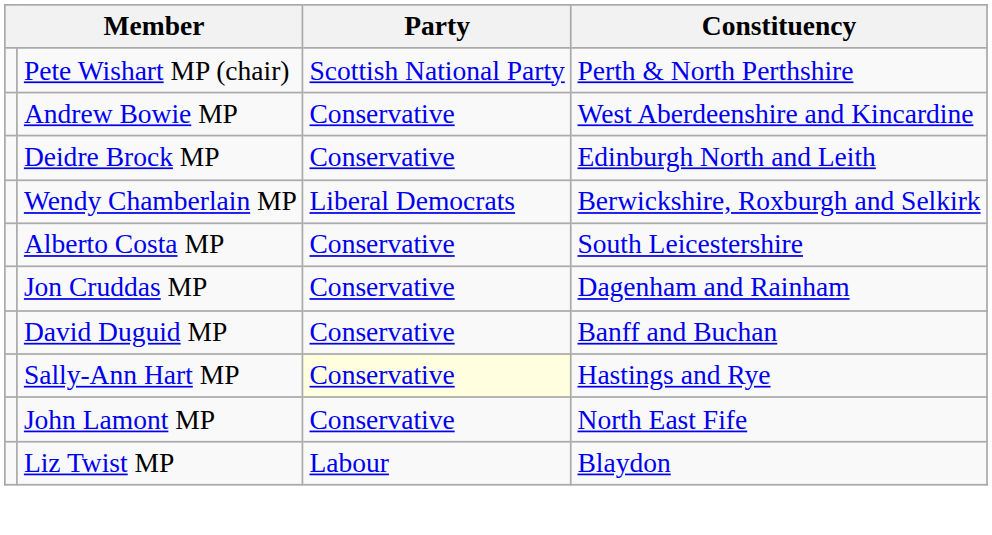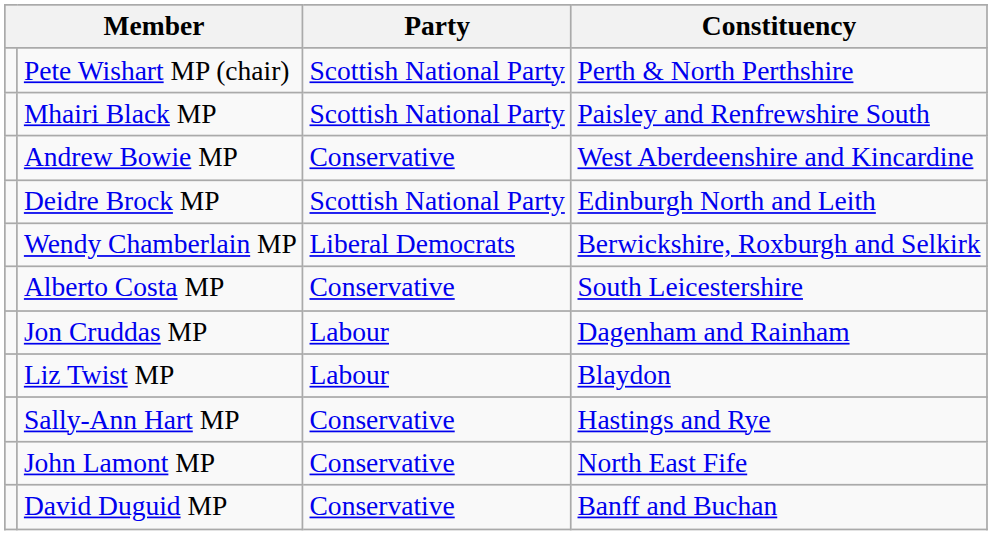+ row: Mhairi Black MP | Scottish National Party | Paisley and Renfrewshire South
Deidre Brock MP | Party: Conservative -> Scottish National Party
Jon Cruddas MP | Party: Conservative -> Labour
rows swapped: David Duguid MP <-> Liz Twist MP
Sally-Ann Hart MP | Party: lightyellow background -> no background
